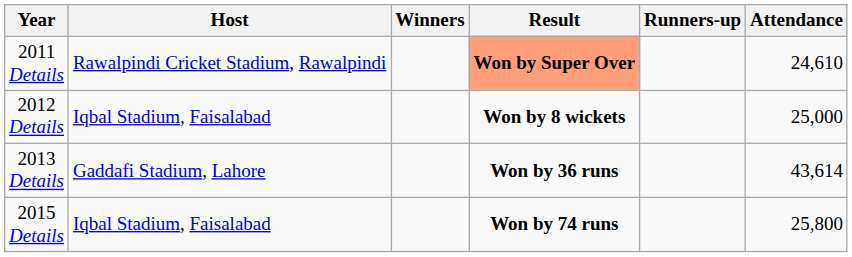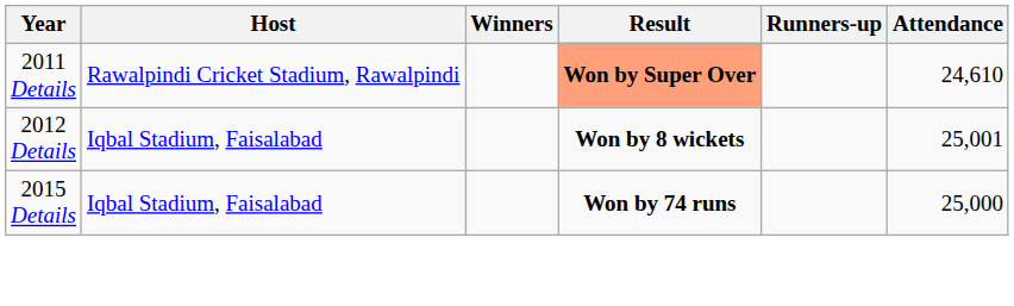2012 Details | Attendance: 25,000 -> 25,001
- row: 2013 Details | Gaddafi Stadium, Lahore | Won by 36 runs | 43,614
2015 Details | Attendance: 25,800 -> 25,000
